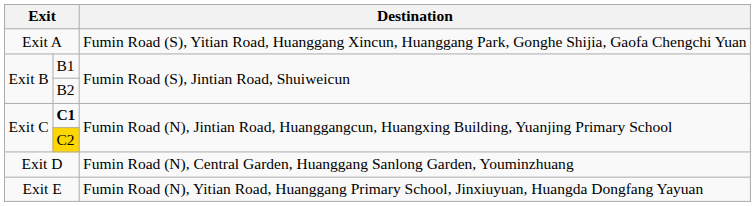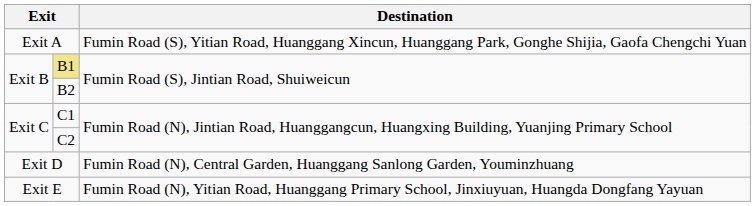B1 | column 2: no background -> khaki background
C1 | column 2: bold -> normal
C2 | column 2: gold background -> no background
